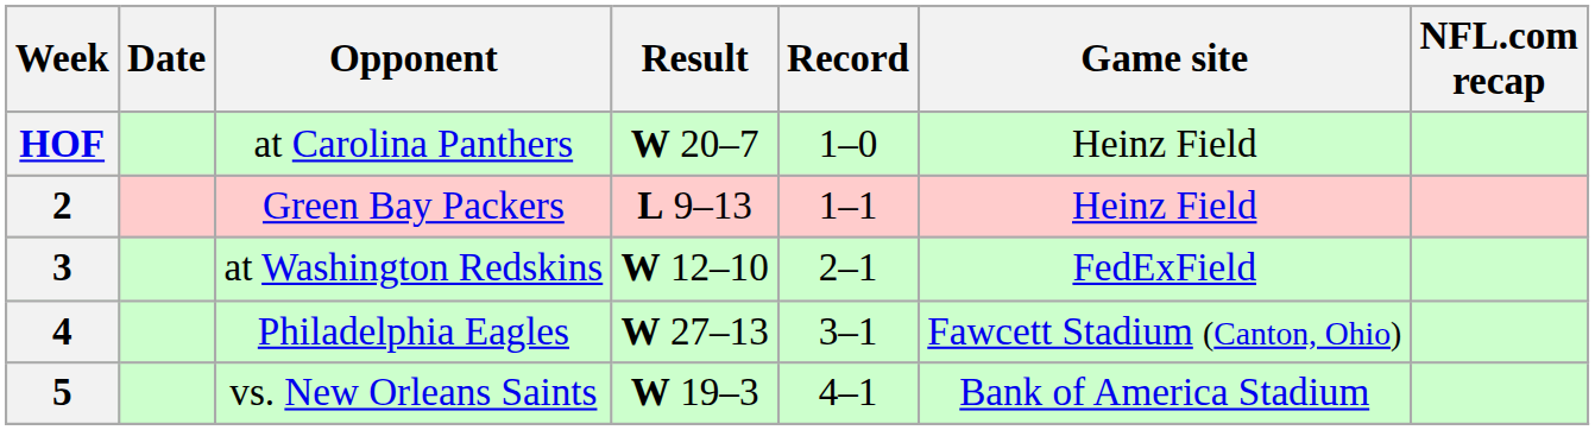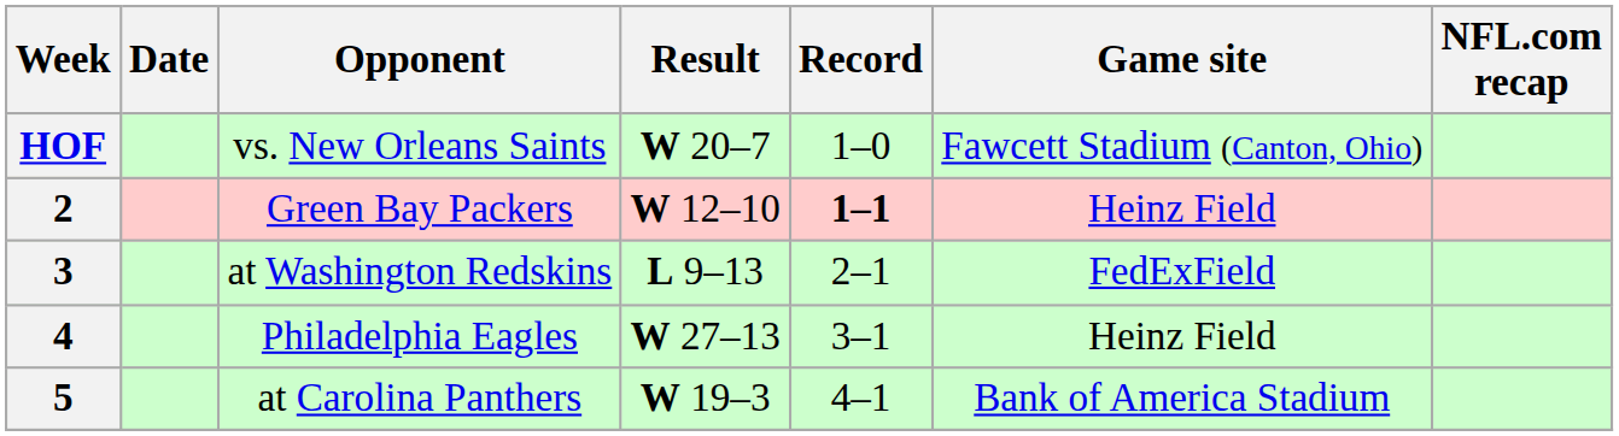HOF | Opponent: at Carolina Panthers -> vs. New Orleans Saints
HOF | Game site: Heinz Field -> Fawcett Stadium (Canton, Ohio)
2 | Result: L 9–13 -> W 12–10
2 | Record: normal -> bold
3 | Result: W 12–10 -> L 9–13
4 | Game site: Fawcett Stadium (Canton, Ohio) -> Heinz Field
5 | Opponent: vs. New Orleans Saints -> at Carolina Panthers
